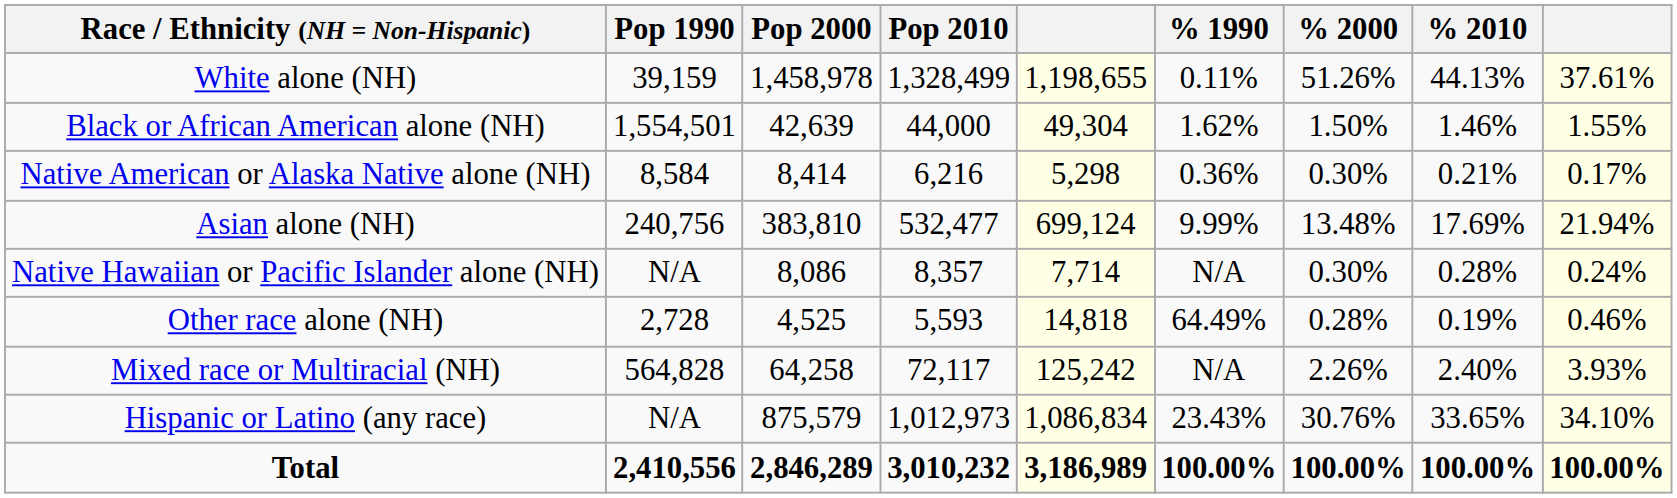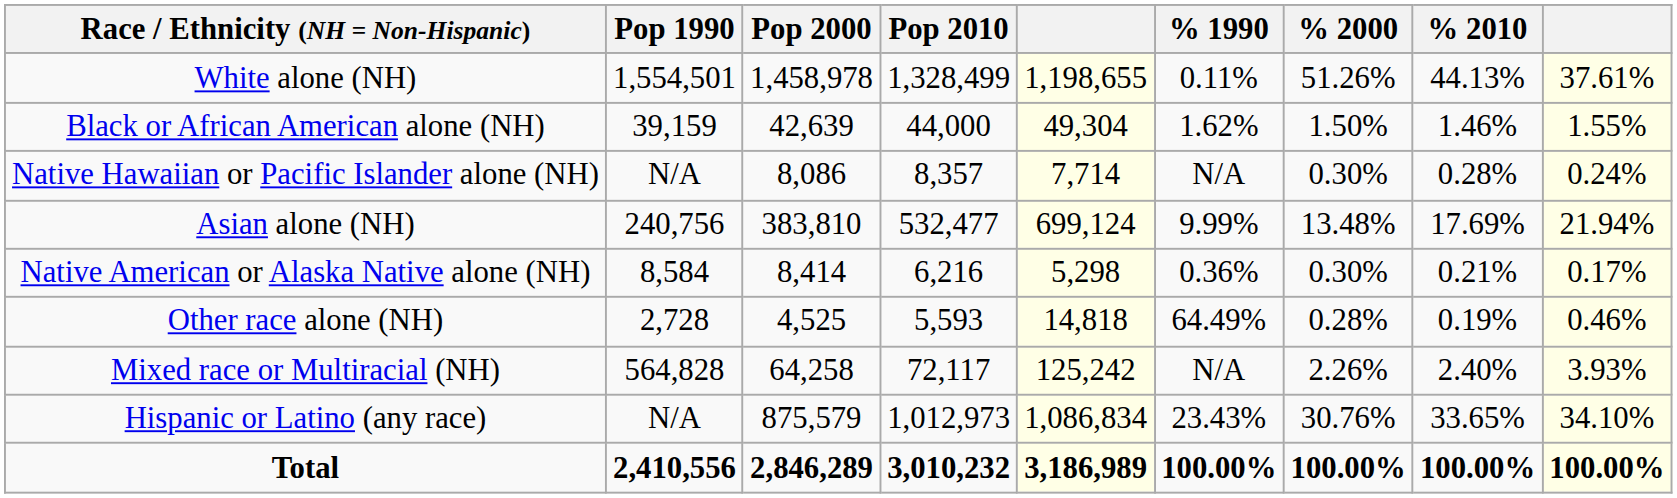White alone (NH) | Pop 1990: 39,159 -> 1,554,501
Black or African American alone (NH) | Pop 1990: 1,554,501 -> 39,159
rows swapped: Native American or Alaska Native alone (NH) <-> Native Hawaiian or Pacific Islander alone (NH)
